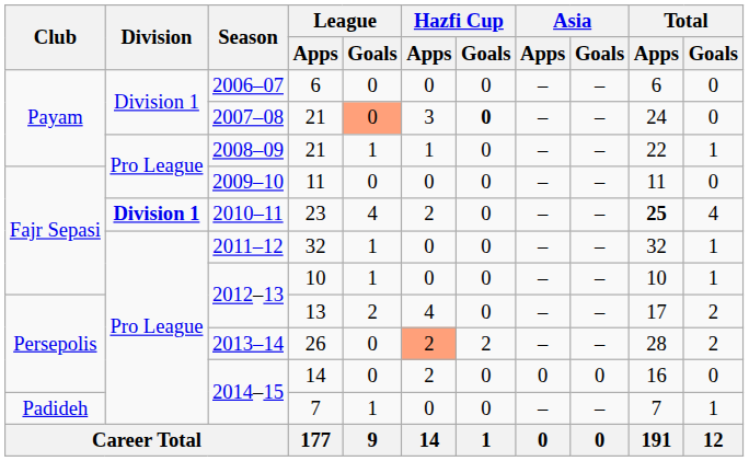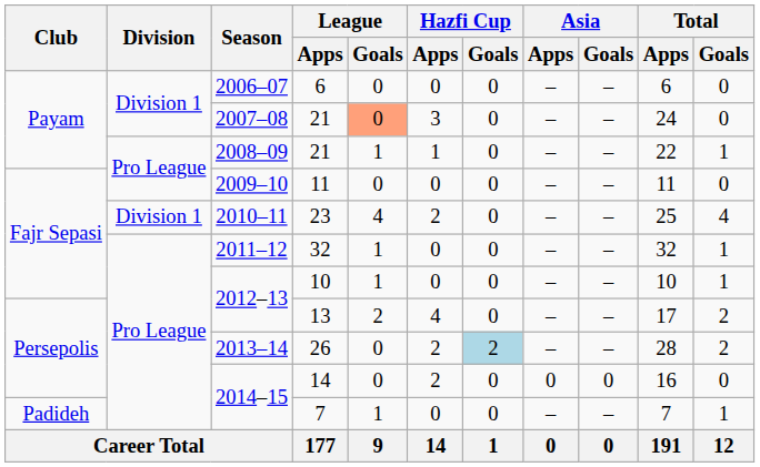2007–08 / 21 | Hazfi Cup / Goals: bold -> normal
23 | Division: bold -> normal
23 | Total / Apps: bold -> normal
26 | Hazfi Cup / Apps: lightsalmon background -> no background
26 | Hazfi Cup / Goals: no background -> lightblue background
